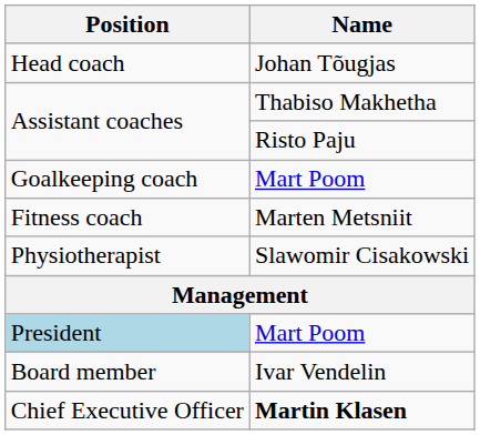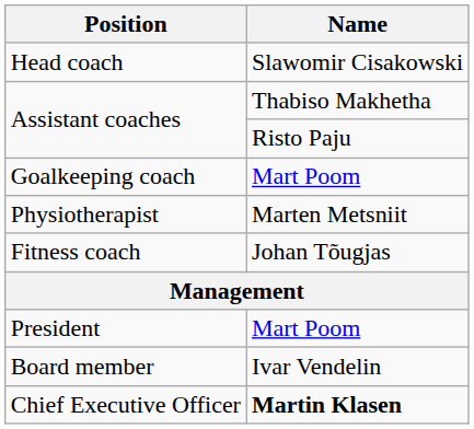row 2 | Name: Johan Tõugjas -> Slawomir Cisakowski
row 6 | Position: Fitness coach -> Physiotherapist
row 7 | Position: Physiotherapist -> Fitness coach
row 7 | Name: Slawomir Cisakowski -> Johan Tõugjas
row 9 | Position: lightblue background -> no background
